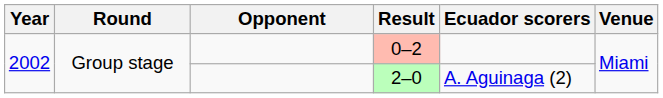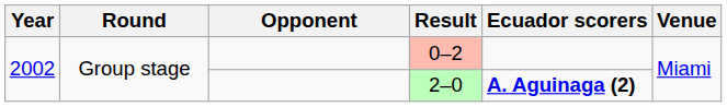2–0 | Ecuador scorers: normal -> bold
